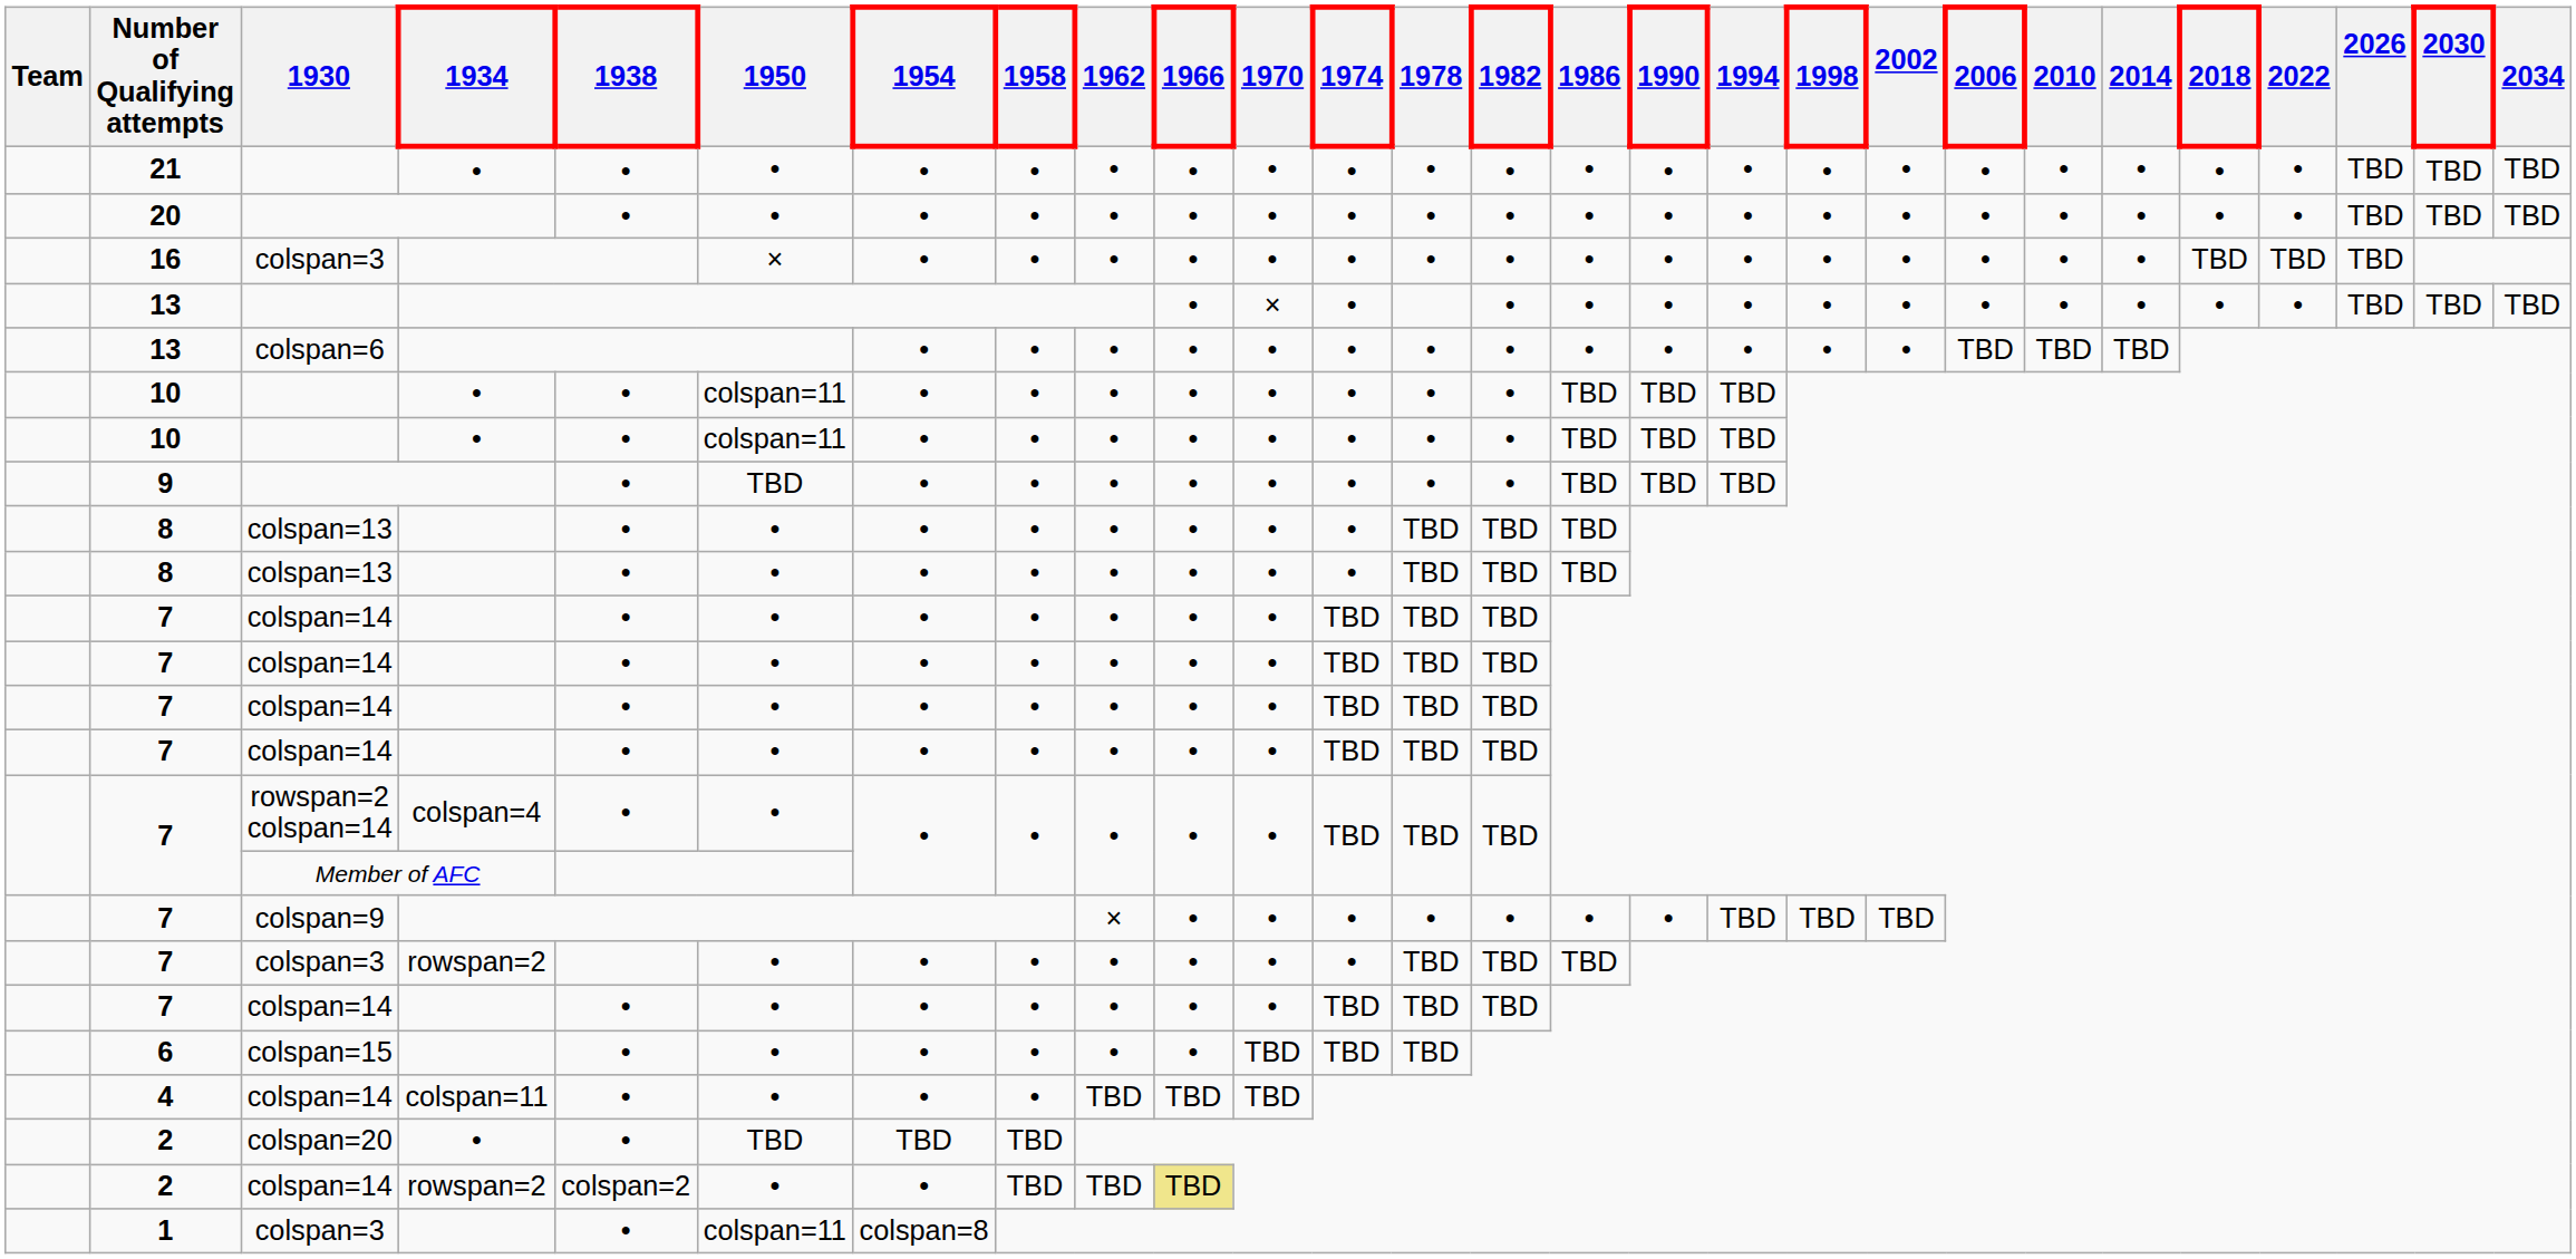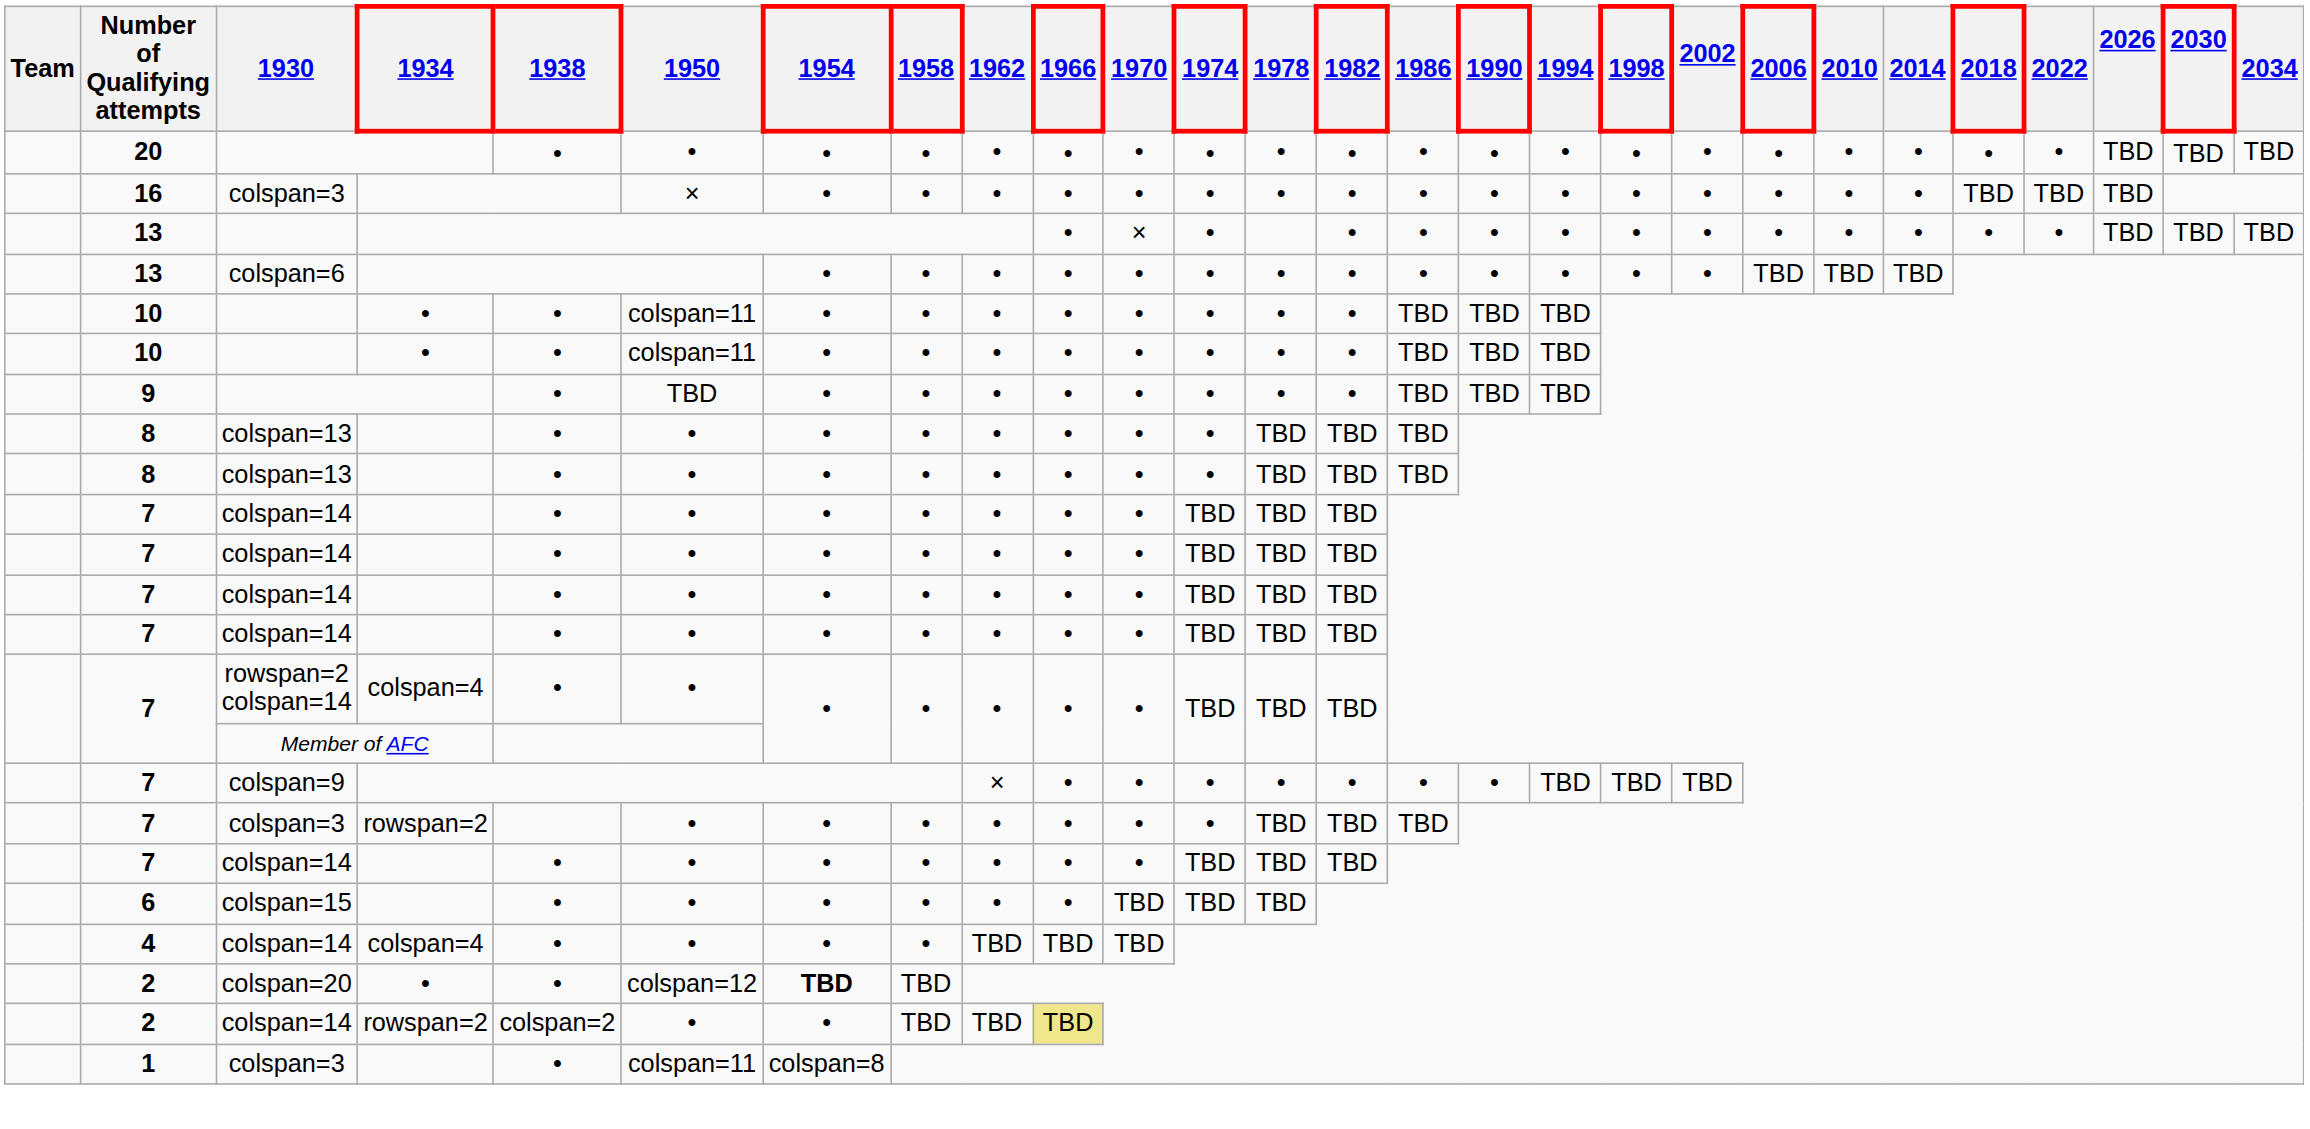- row: 21 | • | • | • | • | • | • | • | • | • | • | • | • | • | • | • | • | • | • | • | • | • | TBD | TBD | TBD
4 | 1934: colspan=11 -> colspan=4
2 / colspan=20 | 1950: TBD -> colspan=12
2 / colspan=20 | 1954: normal -> bold
